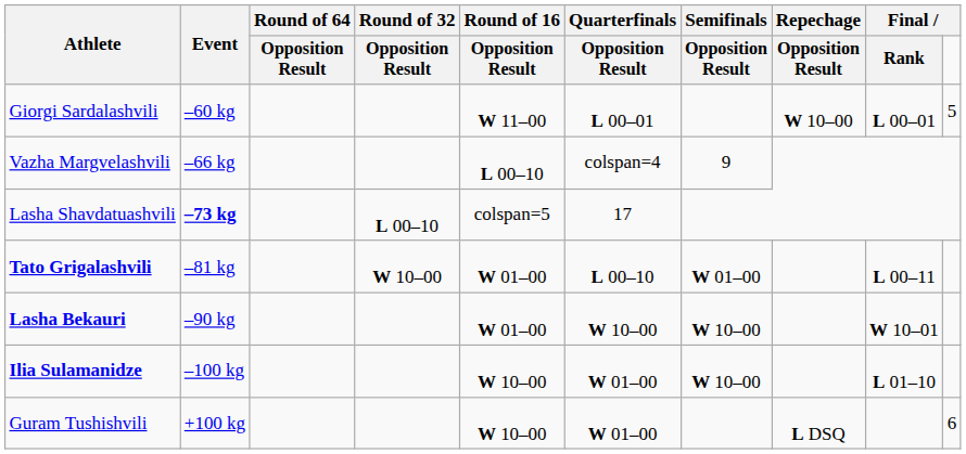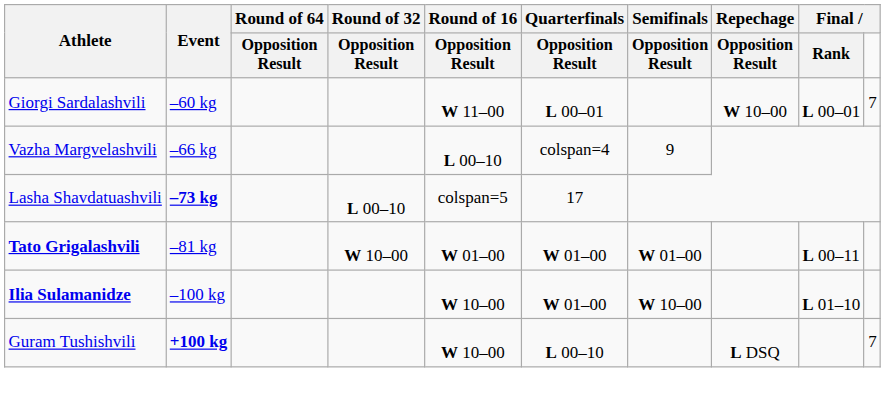Giorgi Sardalashvili | Final: 5 -> 7
Tato Grigalashvili | Quarterfinals / Opposition Result: L 00–10 -> W 01–00
- row: Lasha Bekauri | –90 kg | W 01–00 | W 10–00 | W 10–00 | W 10–01
Guram Tushishvili | Event: normal -> bold
Guram Tushishvili | Quarterfinals / Opposition Result: W 01–00 -> L 00–10
Guram Tushishvili | Final: 6 -> 7
